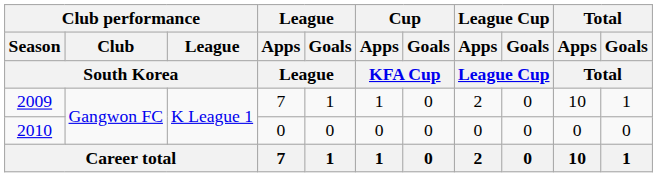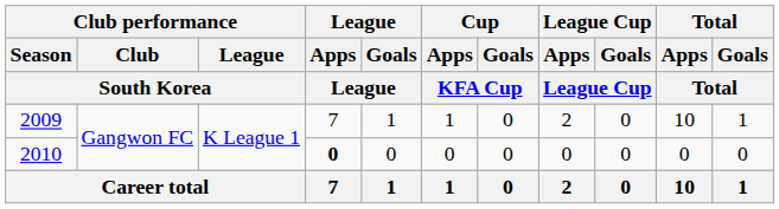2010 | League / Apps / League: normal -> bold
